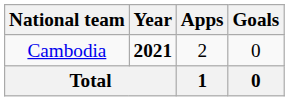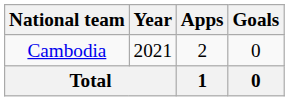Cambodia | Year: bold -> normal
